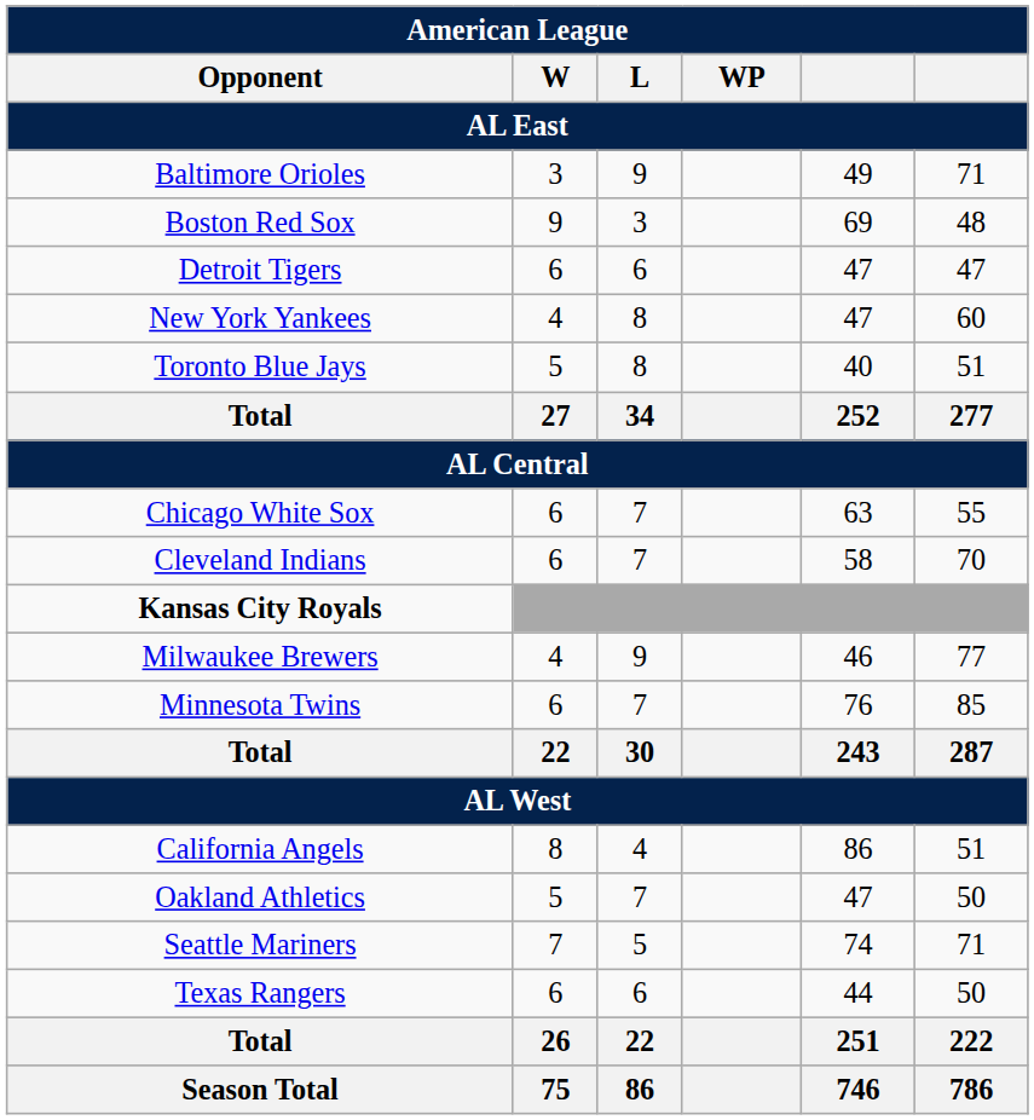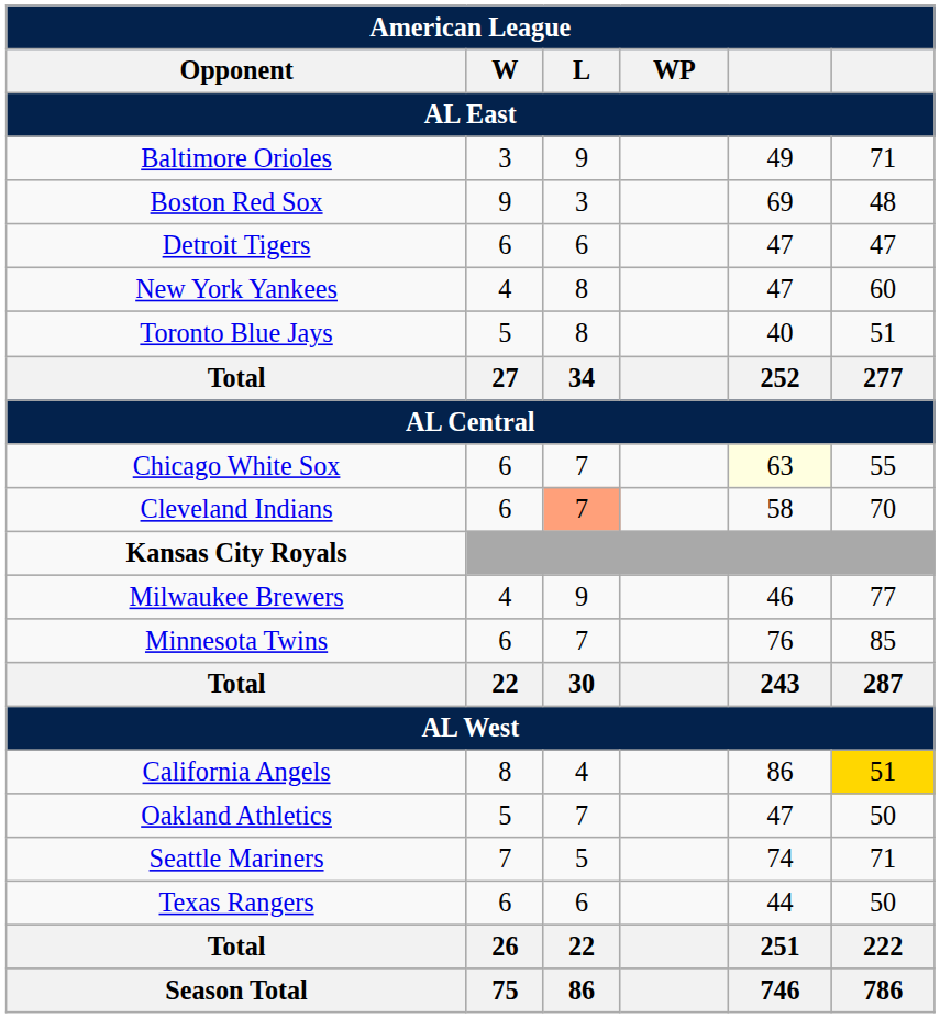Chicago White Sox | column 5: no background -> lightyellow background
Cleveland Indians | L: no background -> lightsalmon background
California Angels | column 6: no background -> gold background
